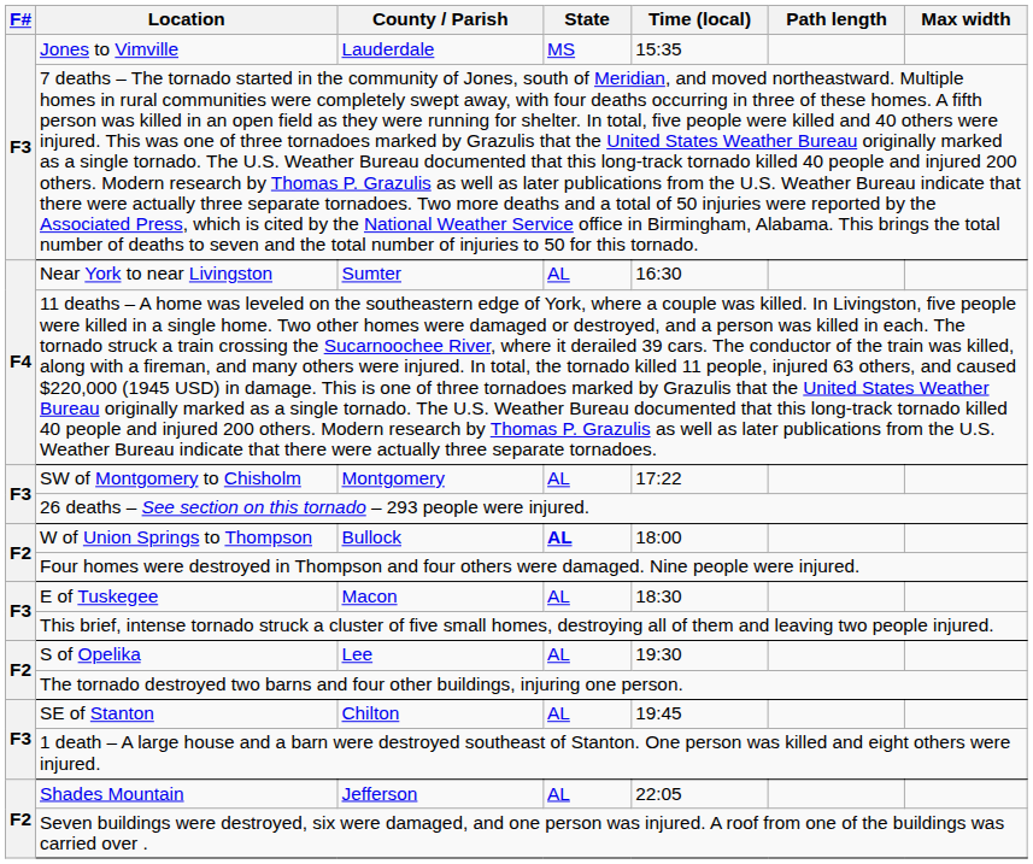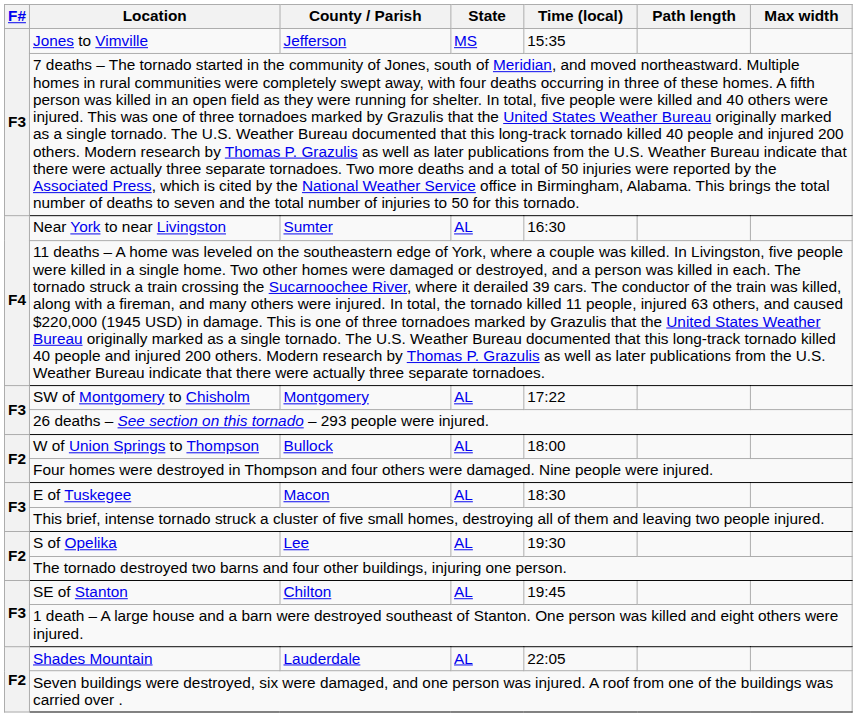Jones to Vimville | County / Parish: Lauderdale -> Jefferson
W of Union Springs to Thompson | State: bold -> normal
Shades Mountain | County / Parish: Jefferson -> Lauderdale
